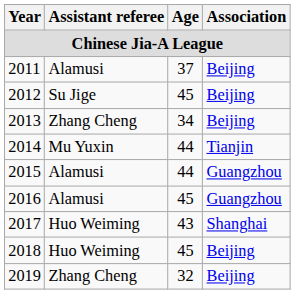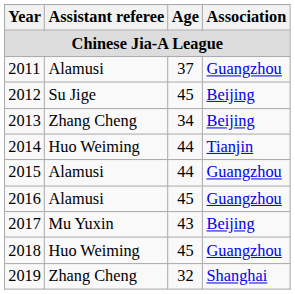2011 | Association: Beijing -> Guangzhou
2014 | Assistant referee: Mu Yuxin -> Huo Weiming
2017 | Assistant referee: Huo Weiming -> Mu Yuxin
2017 | Association: Shanghai -> Beijing
2018 | Association: Beijing -> Guangzhou
2019 | Association: Beijing -> Shanghai
